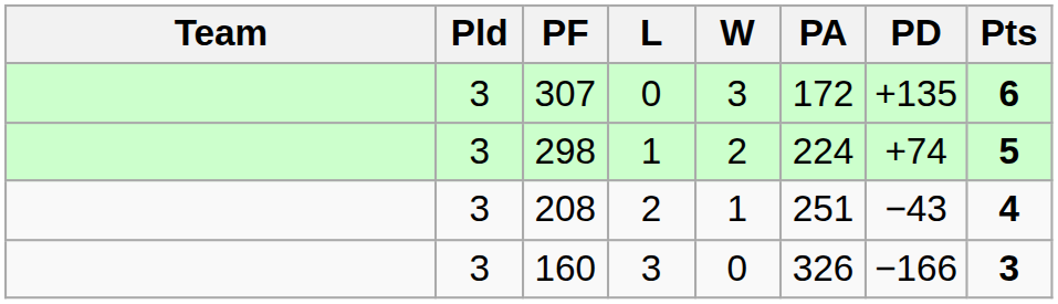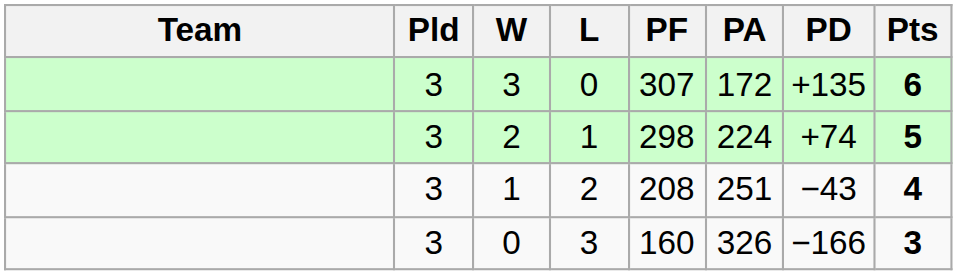columns swapped: W <-> PF
